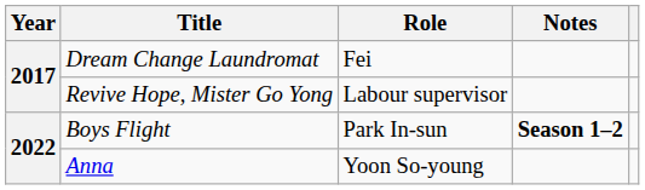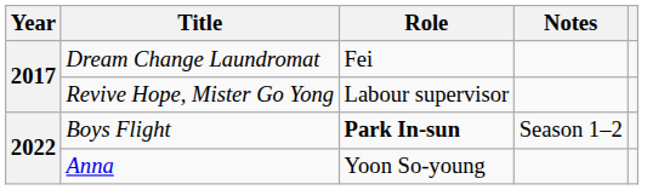Boys Flight | Role: normal -> bold
Boys Flight | Notes: bold -> normal
